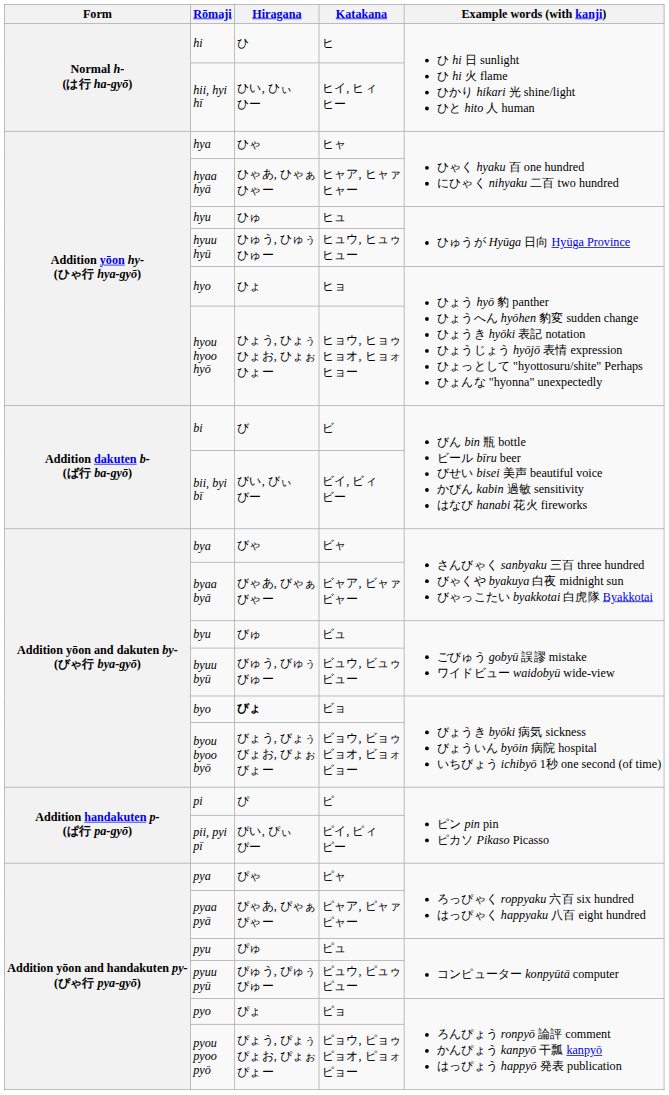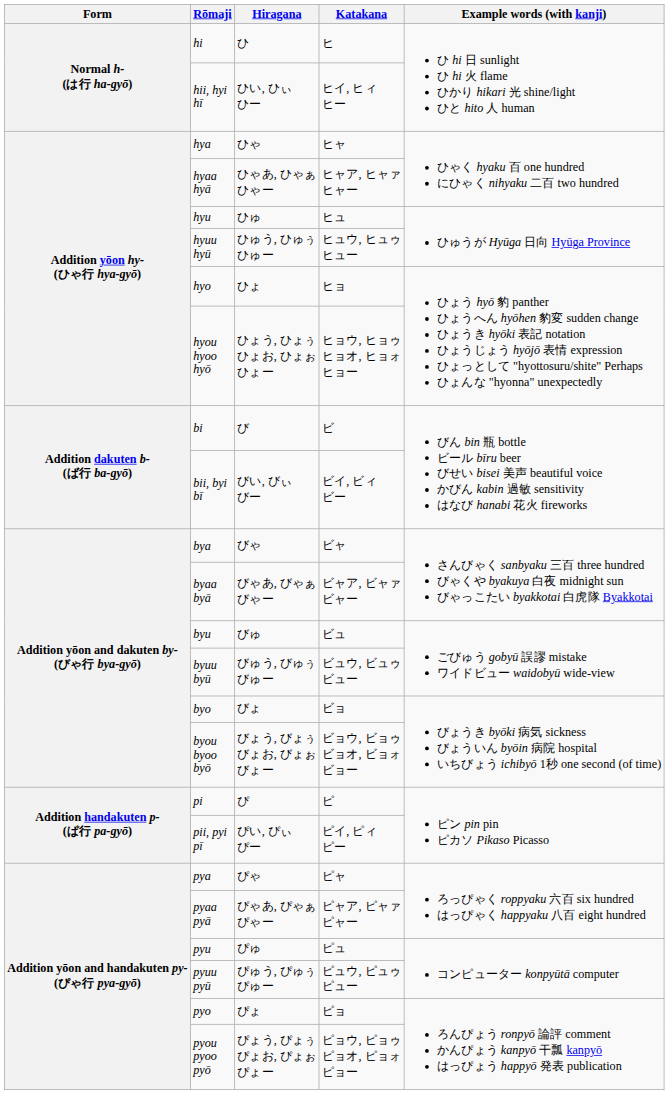byo | Hiragana: bold -> normal
